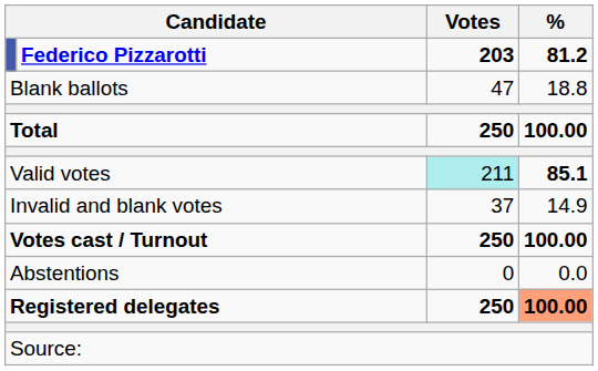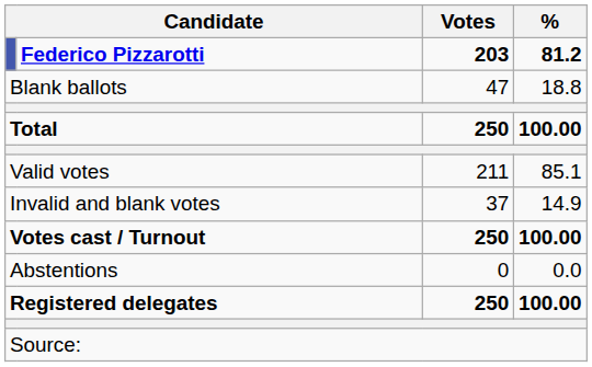Valid votes | Votes: paleturquoise background -> no background
Valid votes | %: bold -> normal
Registered delegates | %: lightsalmon background -> no background
